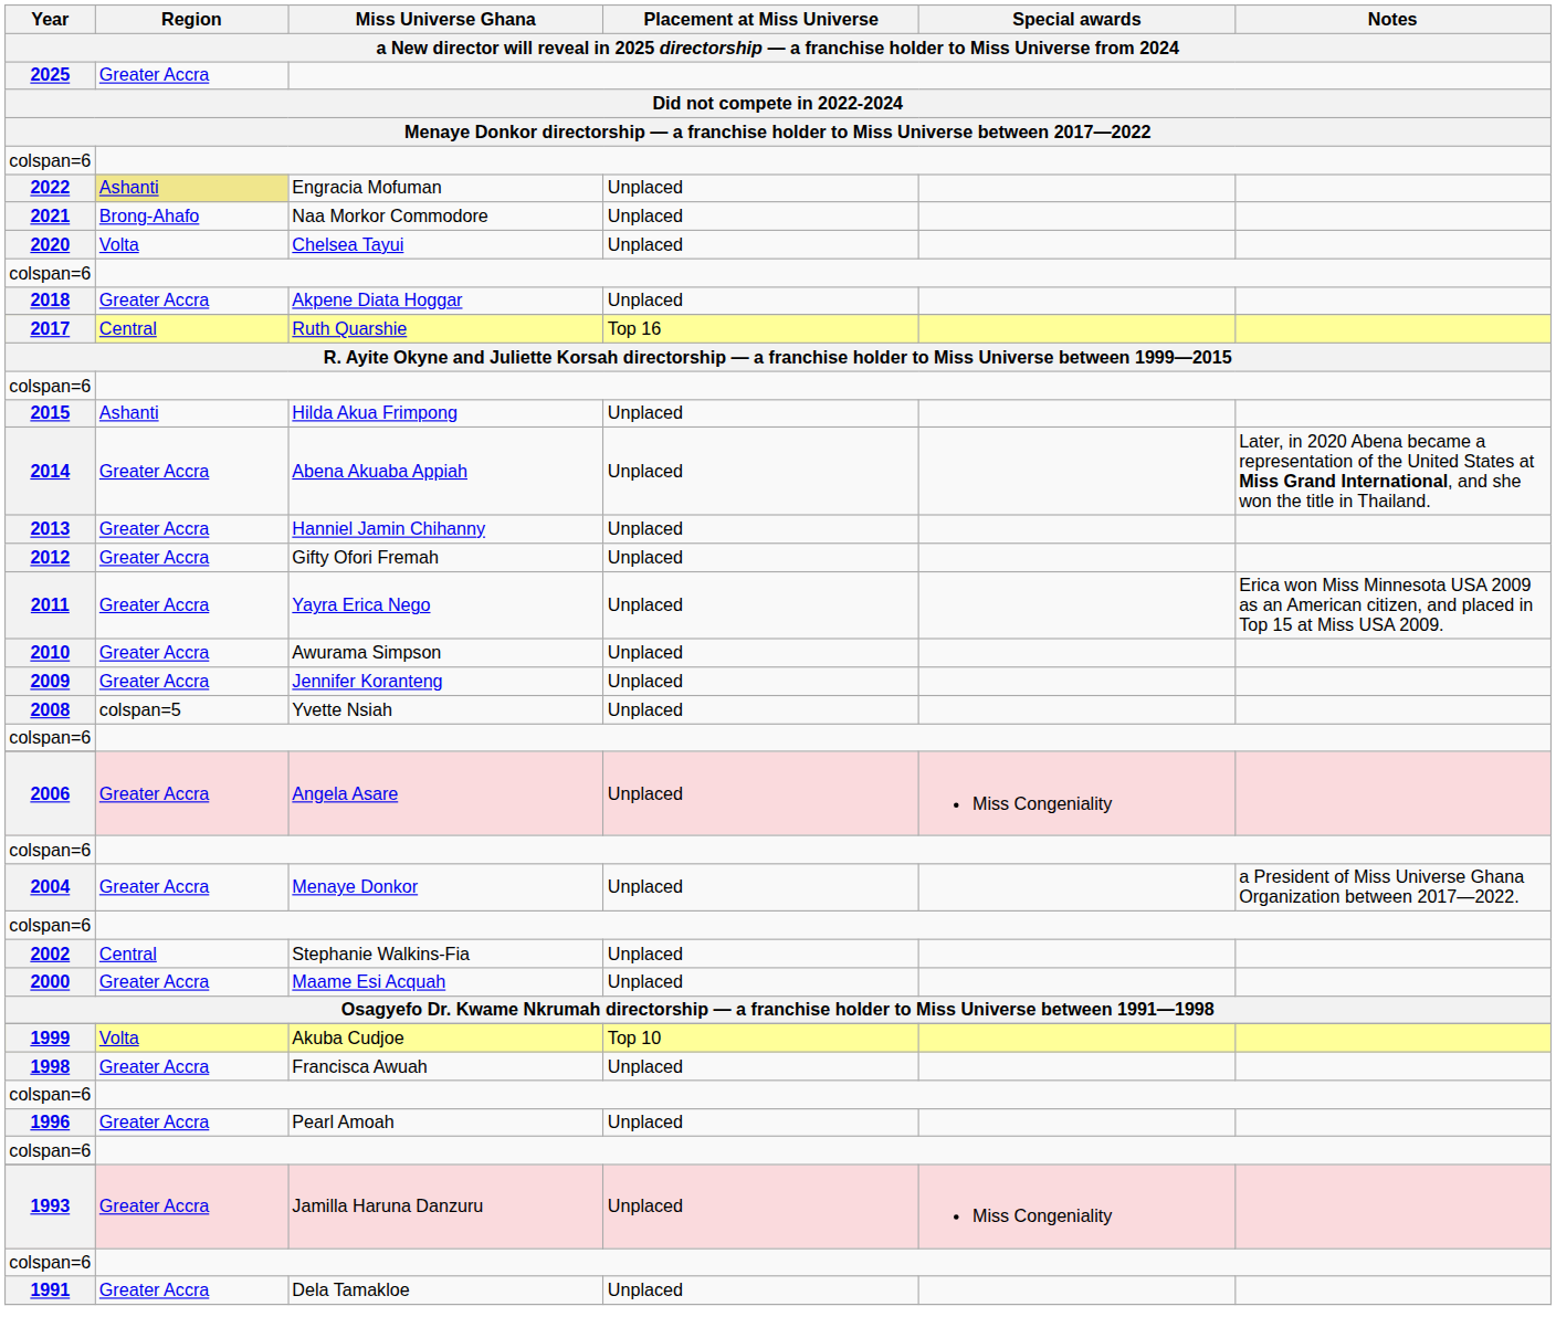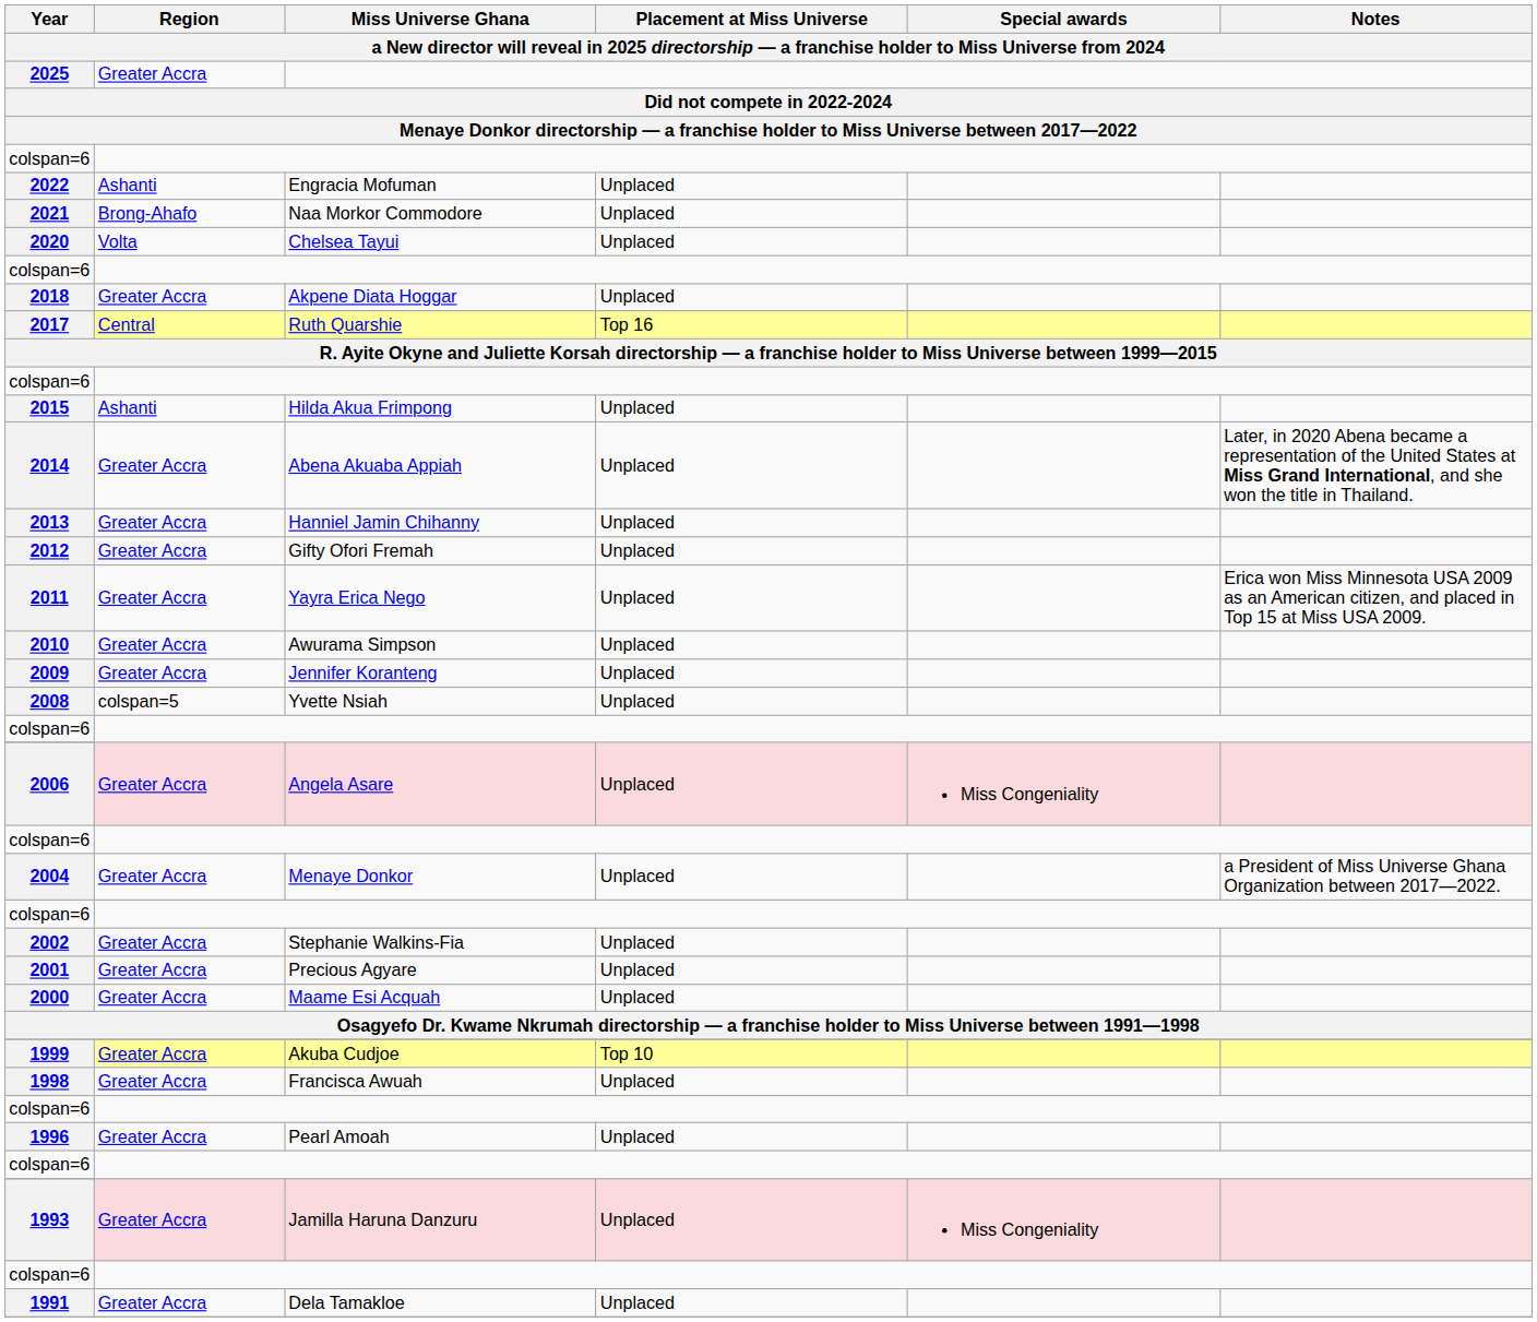2022 | Region: khaki background -> no background
2002 | Region: Central -> Greater Accra
+ row: 2001 | Greater Accra | Precious Agyare | Unplaced
1999 | Region: Volta -> Greater Accra
